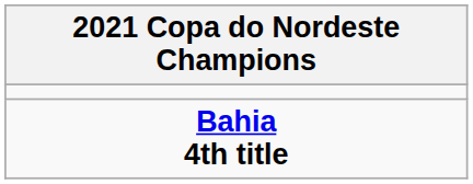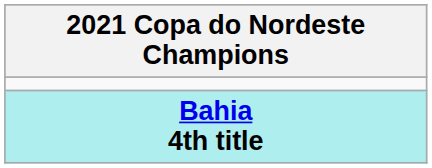row 3 | column 1: no background -> paleturquoise background
